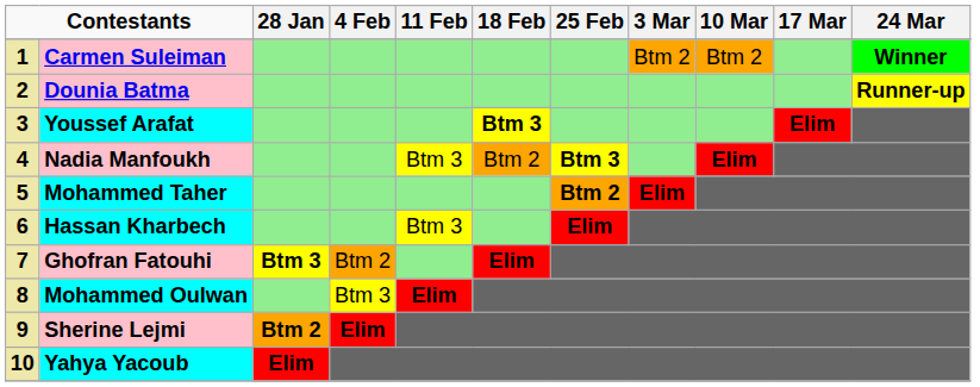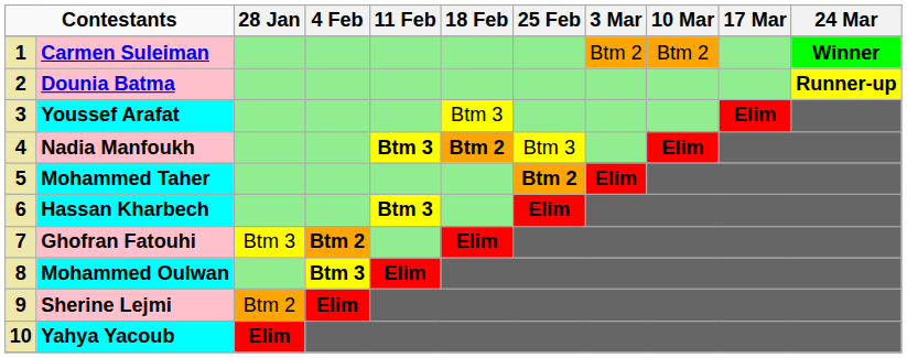Youssef Arafat | 18 Feb: bold -> normal
Nadia Manfoukh | 11 Feb: normal -> bold
Nadia Manfoukh | 18 Feb: normal -> bold
Nadia Manfoukh | 25 Feb: bold -> normal
Hassan Kharbech | 11 Feb: normal -> bold
Ghofran Fatouhi | 28 Jan: bold -> normal
Ghofran Fatouhi | 4 Feb: normal -> bold
Mohammed Oulwan | 4 Feb: normal -> bold
Sherine Lejmi | 28 Jan: bold -> normal
